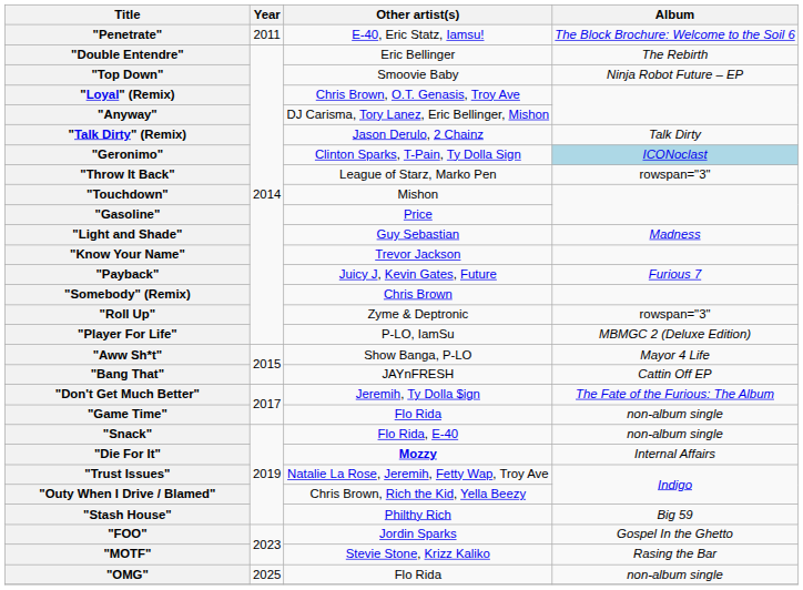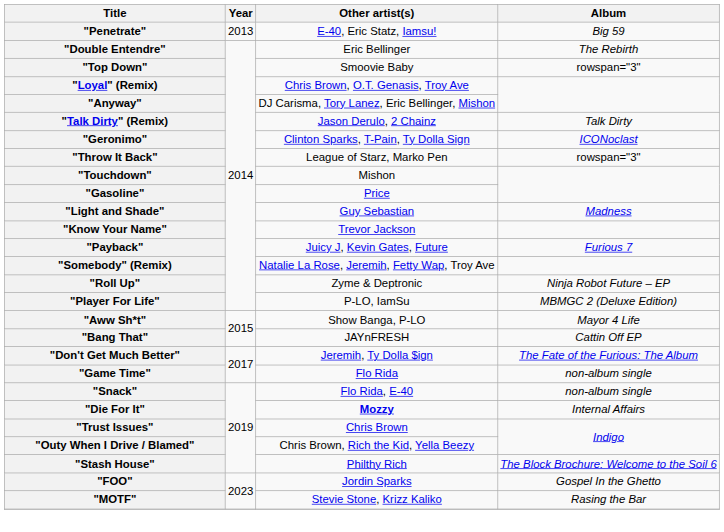"Penetrate" | Year: 2011 -> 2013
"Penetrate" | Album: The Block Brochure: Welcome to the Soil 6 -> Big 59
"Top Down" | Album: Ninja Robot Future – EP -> rowspan="3"
"Geronimo" | Album: lightblue background -> no background
"Somebody" (Remix) | Other artist(s): Chris Brown -> Natalie La Rose, Jeremih, Fetty Wap, Troy Ave
"Roll Up" | Album: rowspan="3" -> Ninja Robot Future – EP
"Trust Issues" | Other artist(s): Natalie La Rose, Jeremih, Fetty Wap, Troy Ave -> Chris Brown
"Stash House" | Album: Big 59 -> The Block Brochure: Welcome to the Soil 6
- row: "OMG" | 2025 | Flo Rida | non-album single
